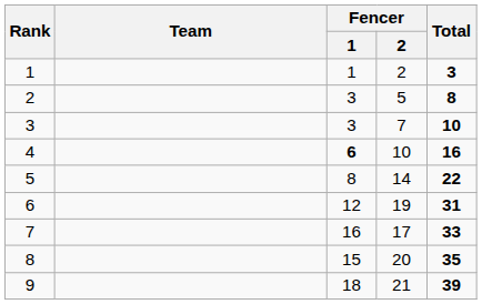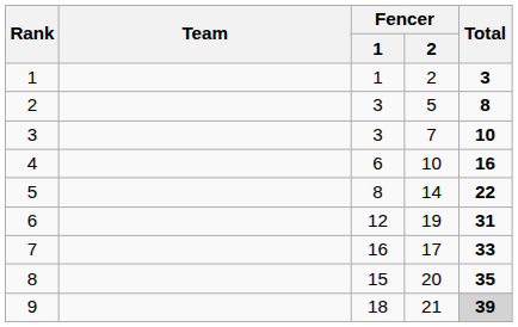4 | Fencer / 1: bold -> normal
9 | Total: no background -> lightgrey background
